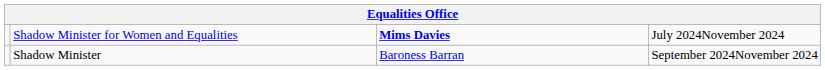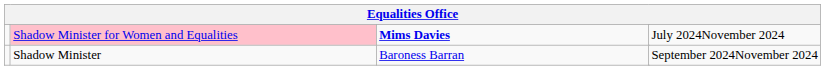Shadow Minister for Women and Equalities | column 2: no background -> pink background
